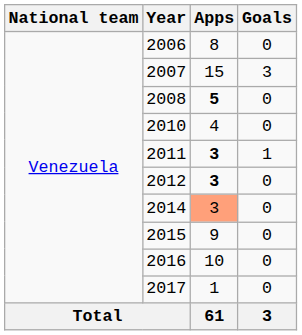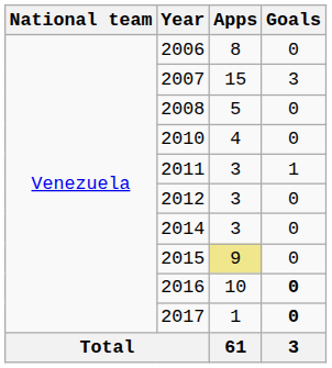2008 | Apps: bold -> normal
2011 | Apps: bold -> normal
2012 | Apps: bold -> normal
2014 | Apps: lightsalmon background -> no background
2015 | Apps: no background -> khaki background
2016 | Goals: normal -> bold
2017 | Goals: normal -> bold
